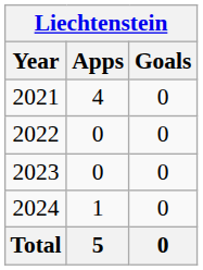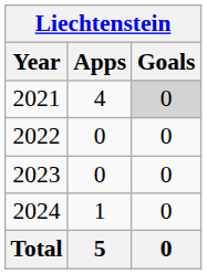2021 | Goals: no background -> lightgrey background
